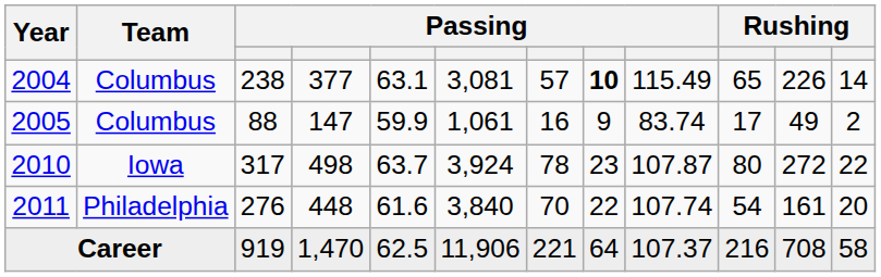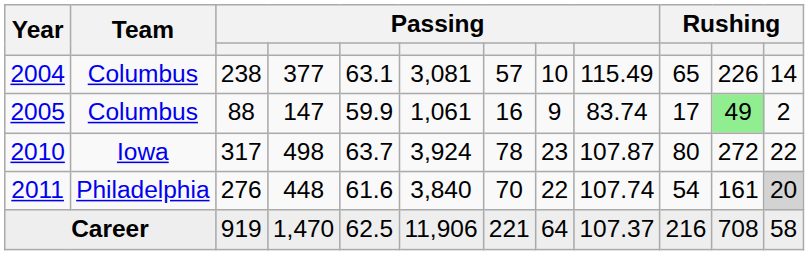2004 | column 8: bold -> normal
2005 | column 11: no background -> lightgreen background
2011 | column 12: no background -> lightgrey background
